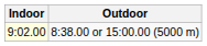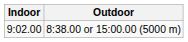8:38.00 or 15:00.00 (5000 m) | Indoor: lightyellow background -> no background
